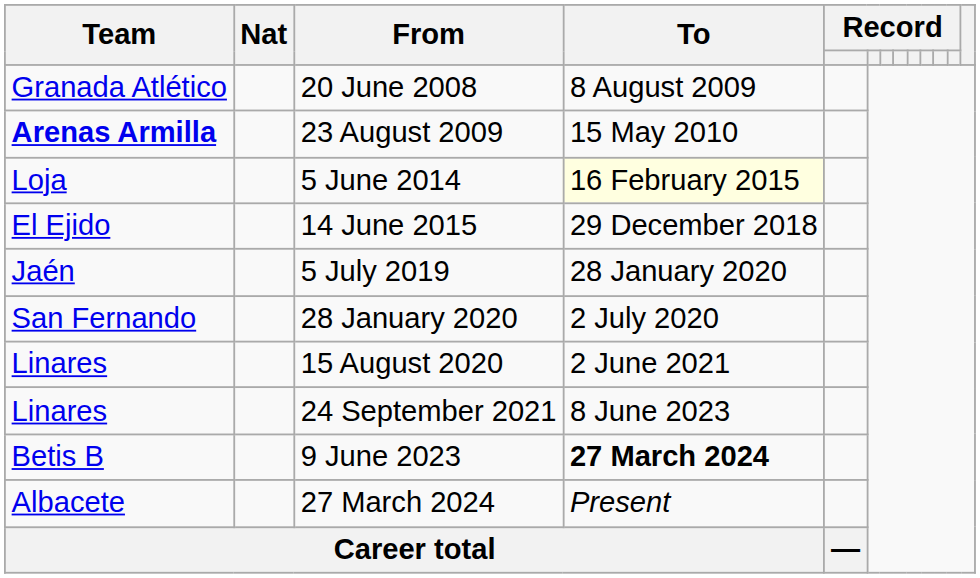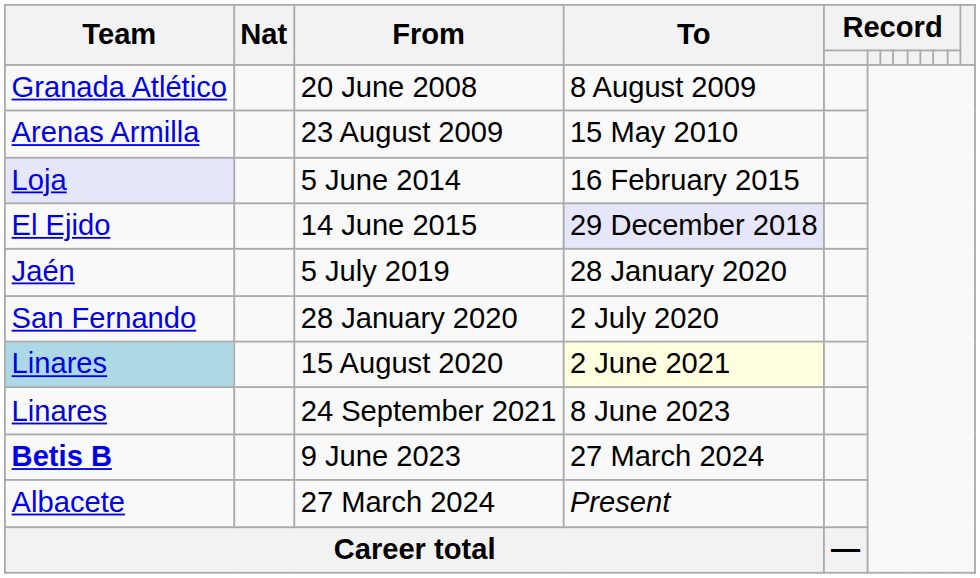23 August 2009 | Team: bold -> normal
5 June 2014 | Team: no background -> lavender background
5 June 2014 | To: lightyellow background -> no background
14 June 2015 | To: no background -> lavender background
15 August 2020 | Team: no background -> lightblue background
15 August 2020 | To: no background -> lightyellow background
9 June 2023 | Team: normal -> bold
9 June 2023 | To: bold -> normal
